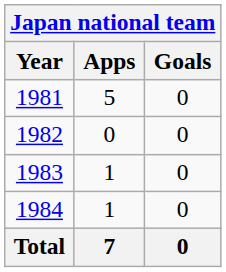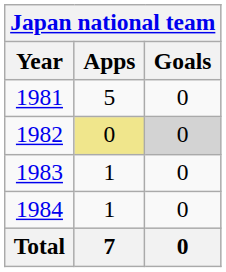1982 | Apps: no background -> khaki background
1982 | Goals: no background -> lightgrey background
